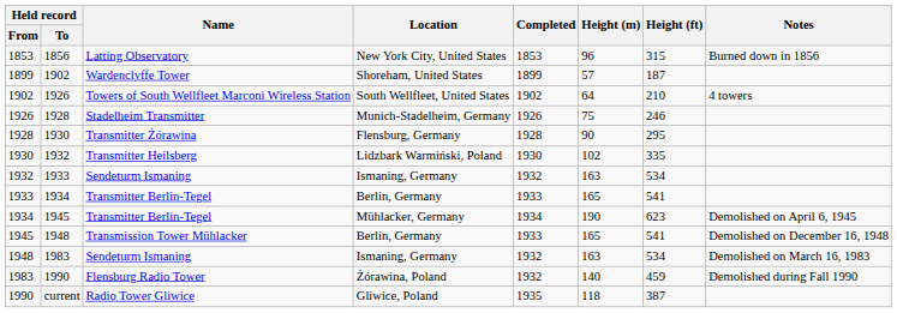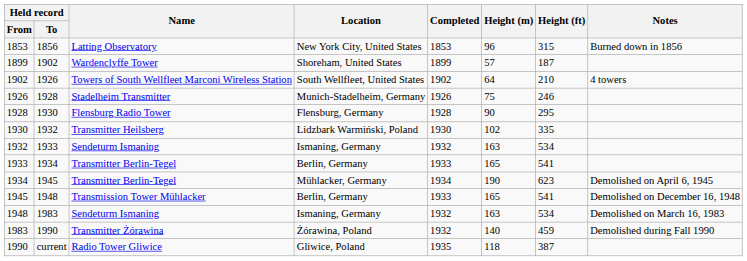row 7 | Name: Transmitter Żórawina -> Flensburg Radio Tower
row 14 | Name: Flensburg Radio Tower -> Transmitter Żórawina
